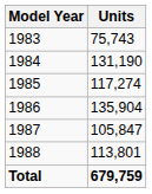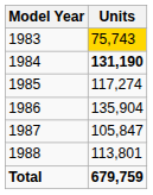1983 | Units: no background -> gold background
1984 | Units: normal -> bold
